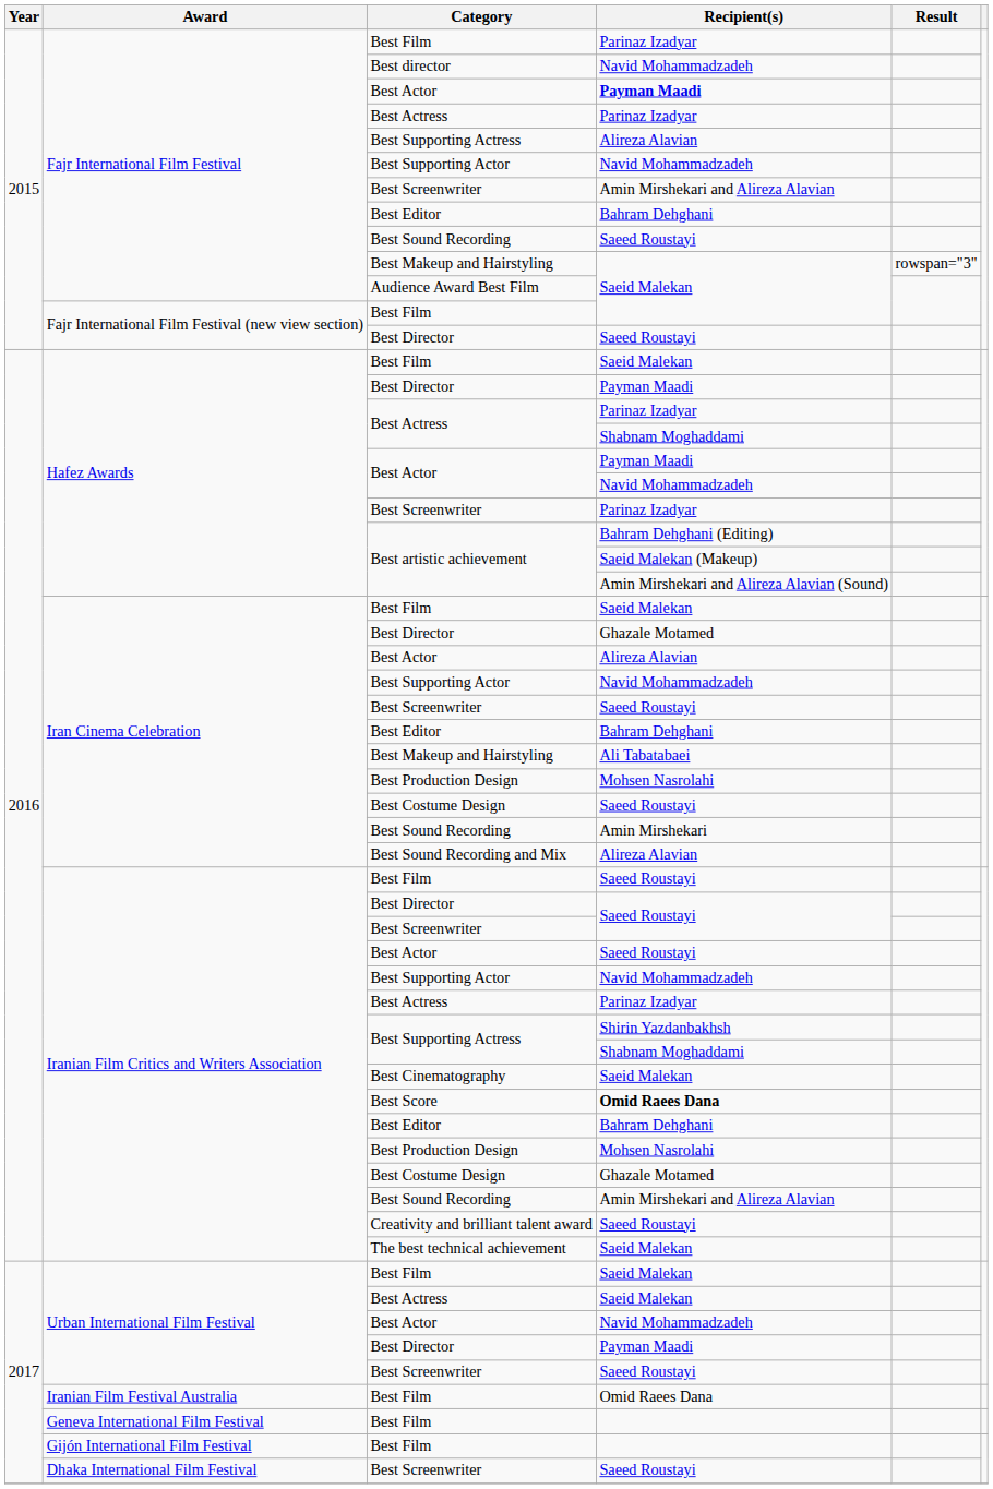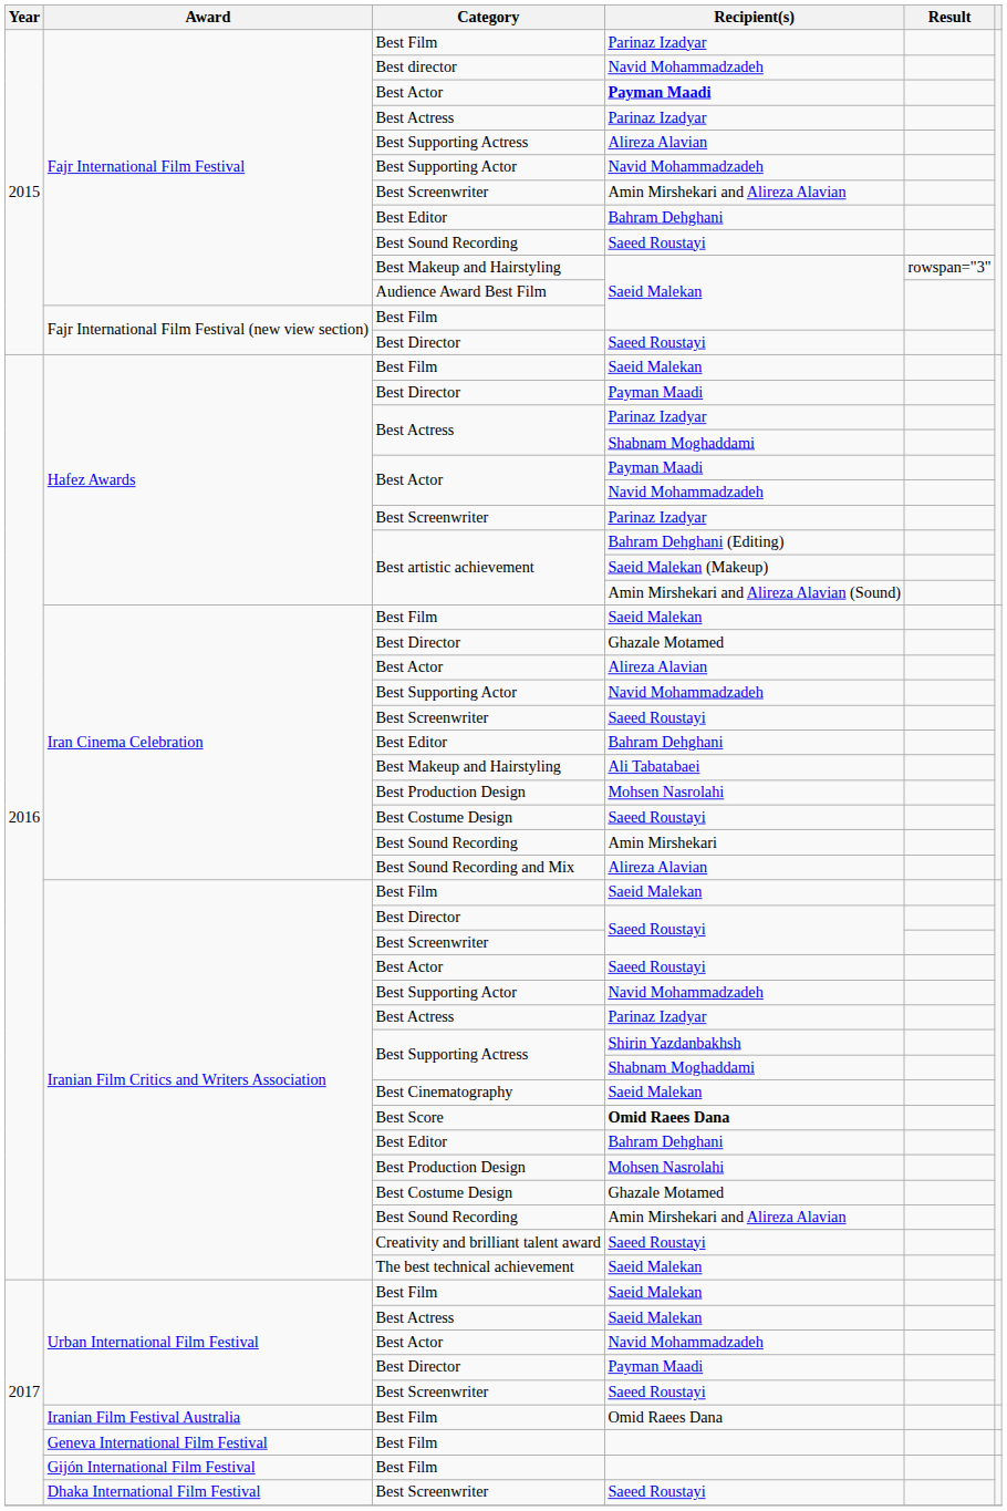Iranian Film Critics and Writers Association / Best Film | Recipient(s): Saeed Roustayi -> Saeid Malekan
